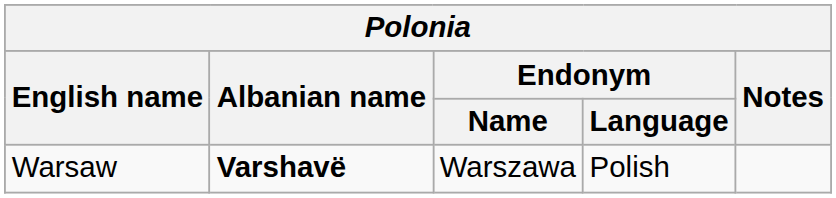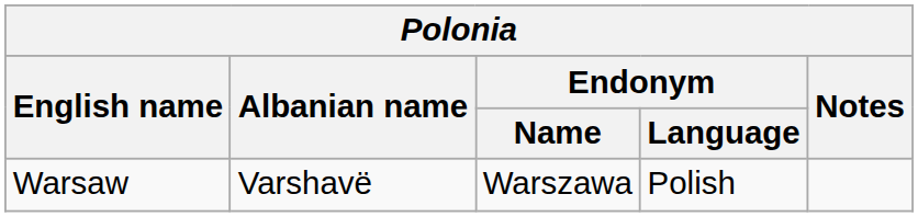Warsaw | Albanian name: bold -> normal
